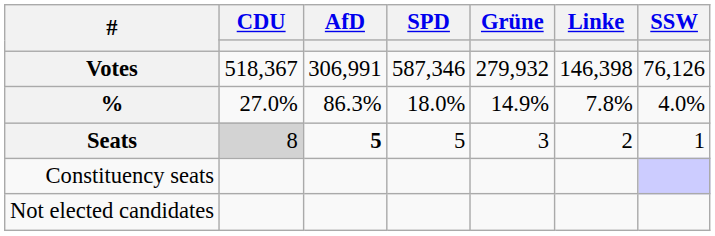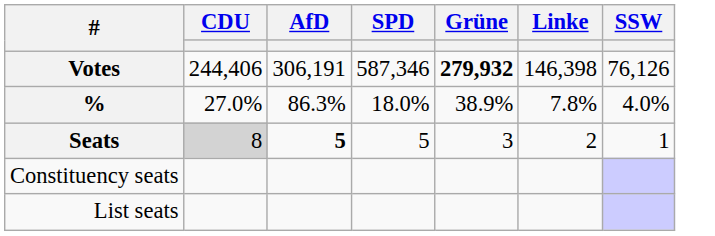Votes | CDU: 518,367 -> 244,406
Votes | AfD: 306,991 -> 306,191
Votes | Grüne: normal -> bold
% | Grüne: 14.9% -> 38.9%
+ row: List seats
- row: Not elected candidates
